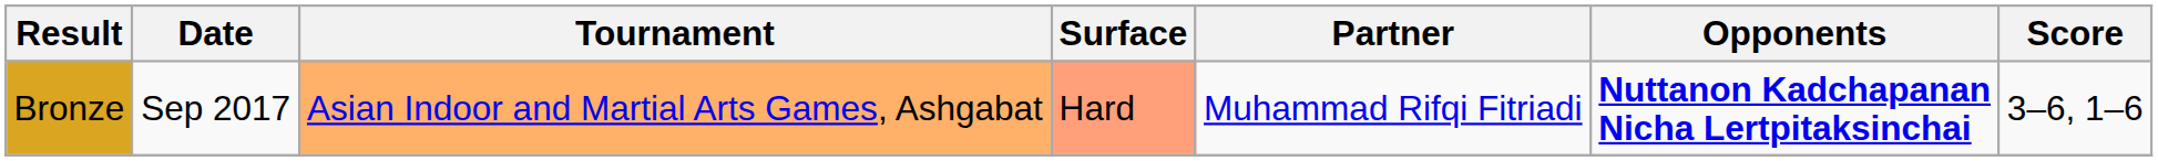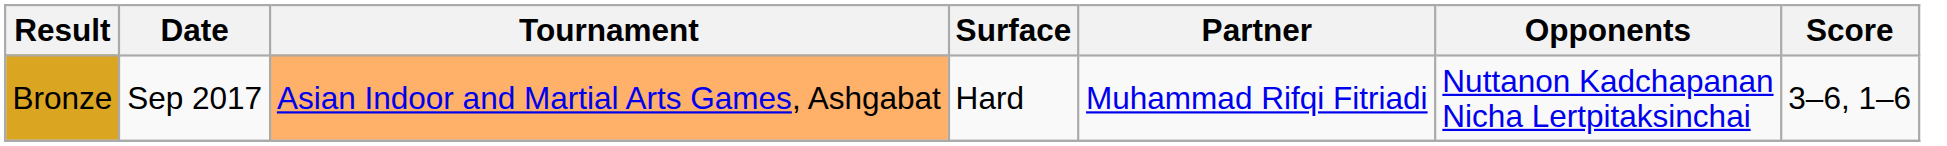Bronze | Surface: lightsalmon background -> no background
Bronze | Opponents: bold -> normal
